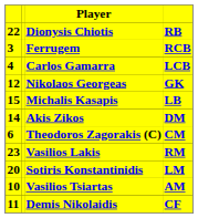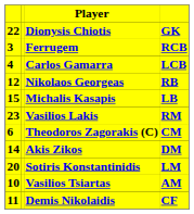Dionysis Chiotis | column 3: RB -> GK
Nikolaos Georgeas | column 3: GK -> RB
rows swapped: Akis Zikos <-> Vasilios Lakis
